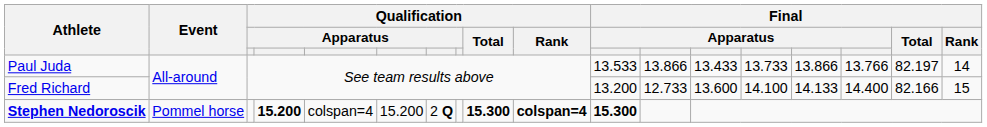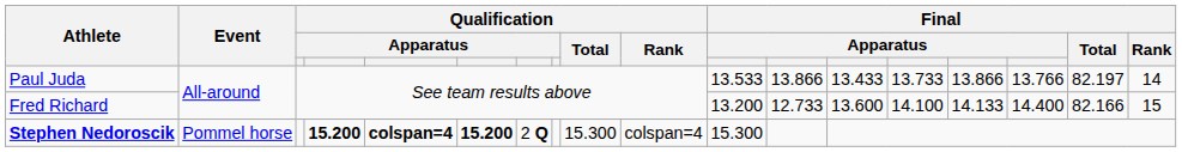Stephen Nedoroscik | column 5: normal -> bold
Stephen Nedoroscik | column 6: normal -> bold
Stephen Nedoroscik | Qualification / Total: bold -> normal
Stephen Nedoroscik | Qualification / Rank: bold -> normal
Stephen Nedoroscik | column 11: bold -> normal
